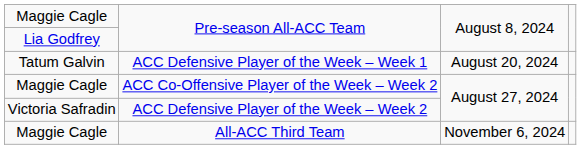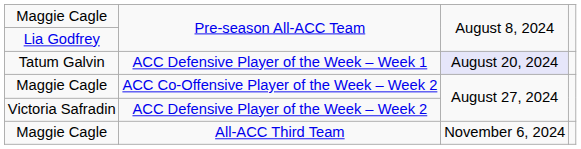ACC Defensive Player of the Week – Week 1 | column 3: no background -> lavender background
